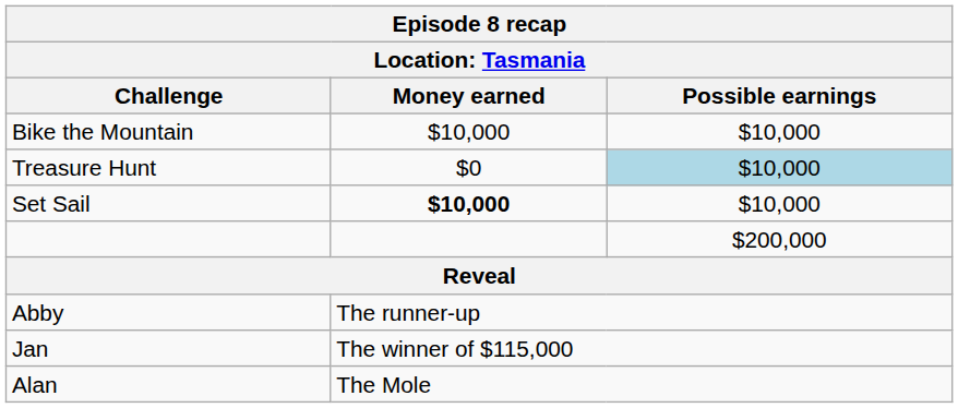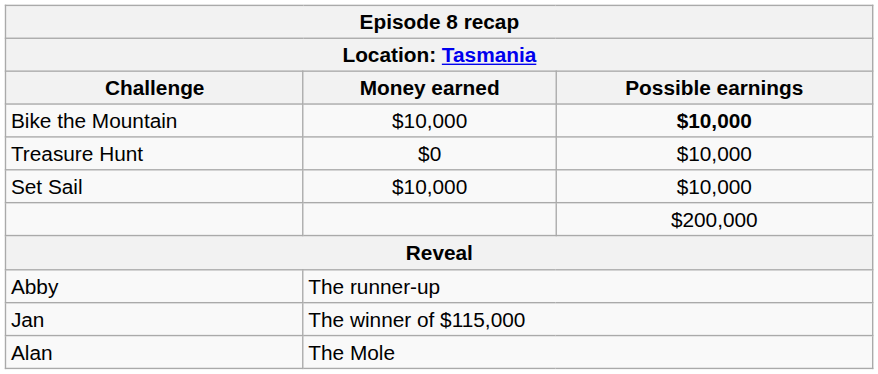Bike the Mountain | Possible earnings: normal -> bold
Treasure Hunt | Possible earnings: lightblue background -> no background
Set Sail | Money earned: bold -> normal
